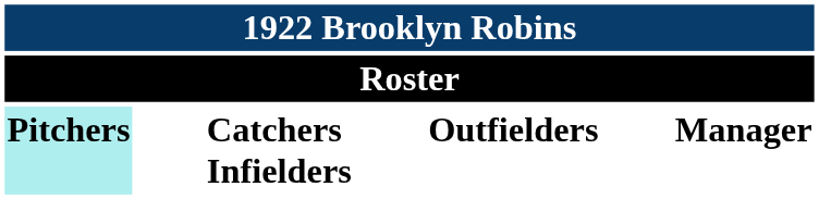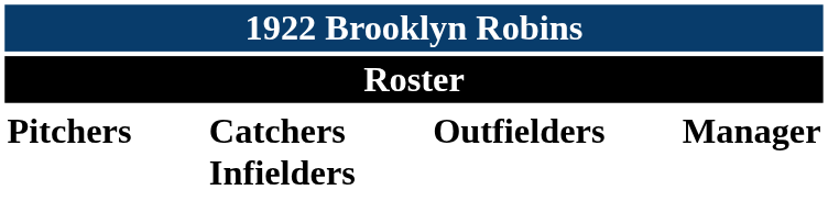Pitchers | column 1: paleturquoise background -> no background
